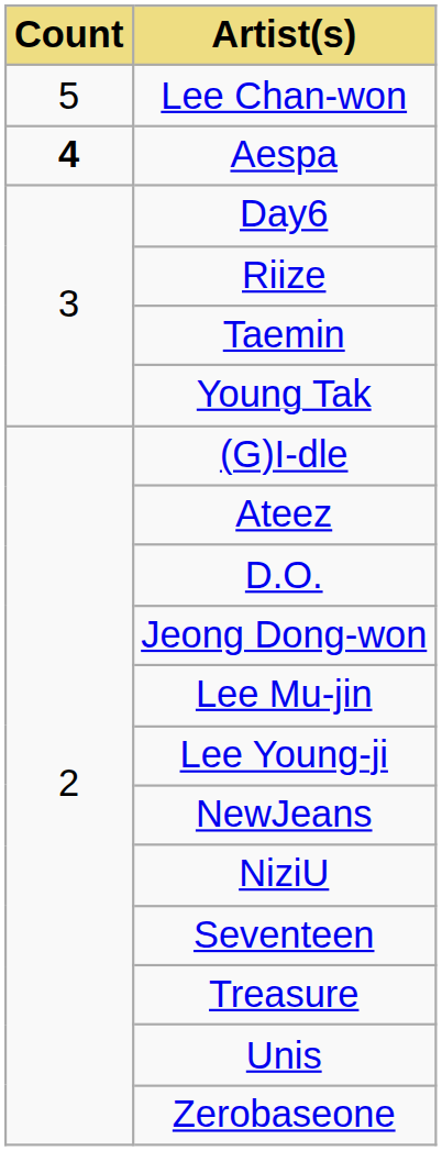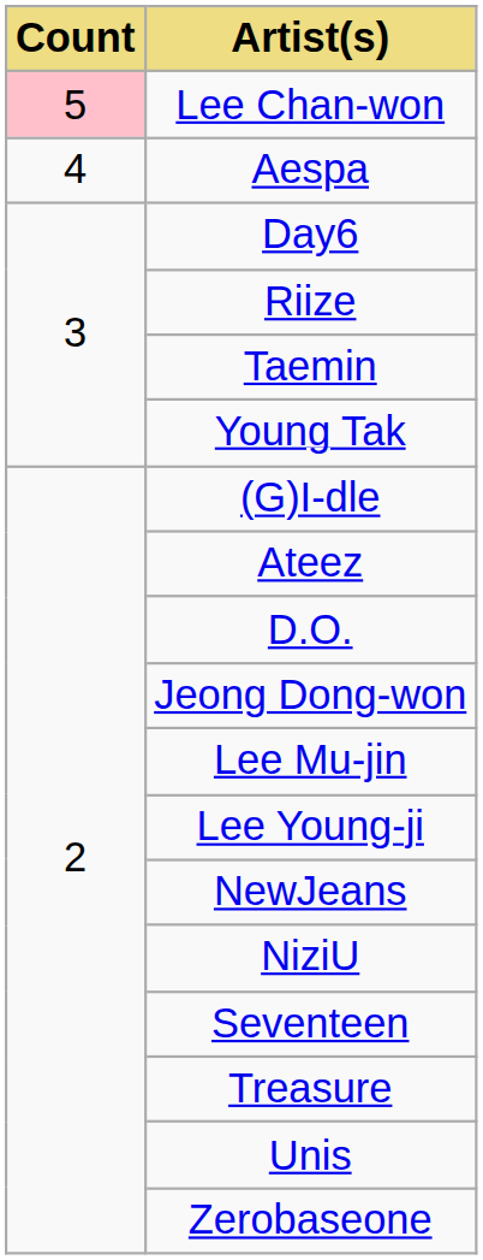Lee Chan-won | Count: no background -> pink background
Aespa | Count: bold -> normal
